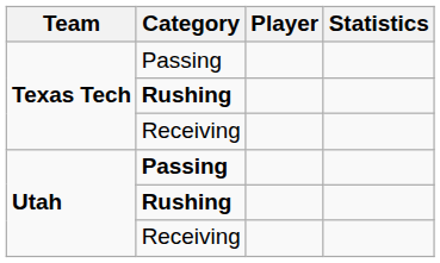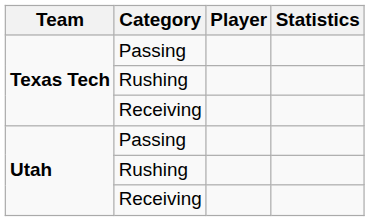Texas Tech / Rushing | Category: bold -> normal
Utah / Passing | Category: bold -> normal
Utah / Rushing | Category: bold -> normal
